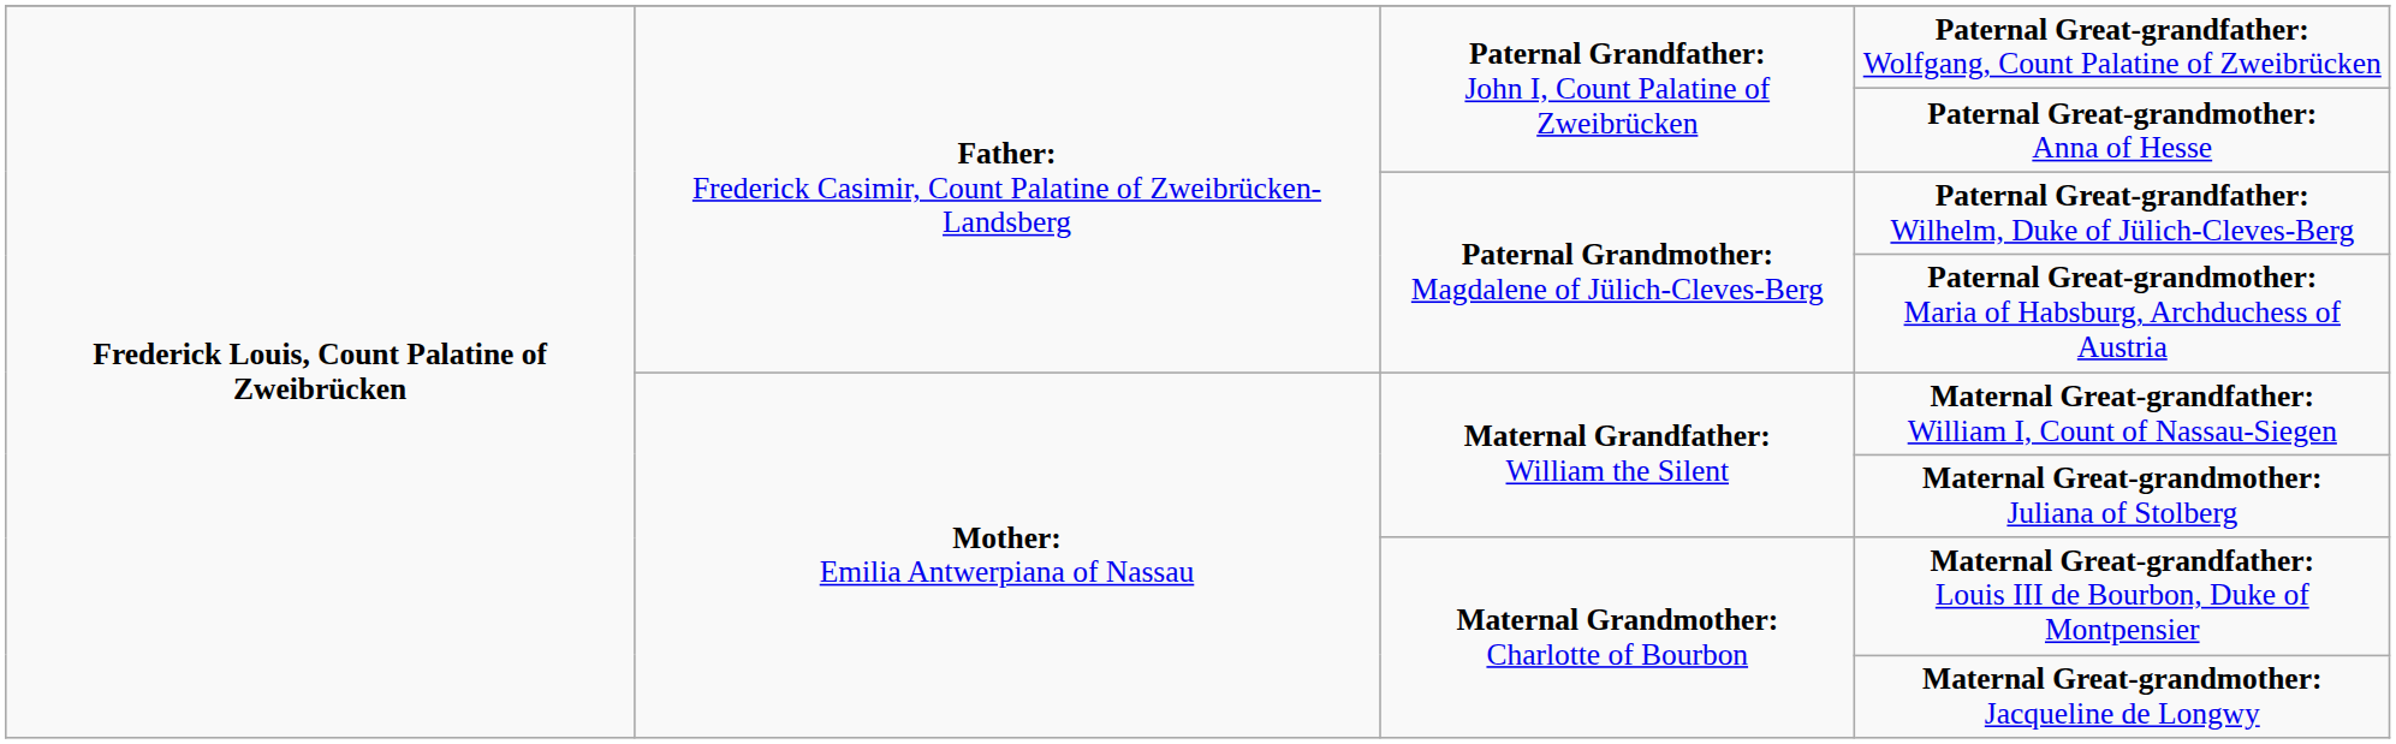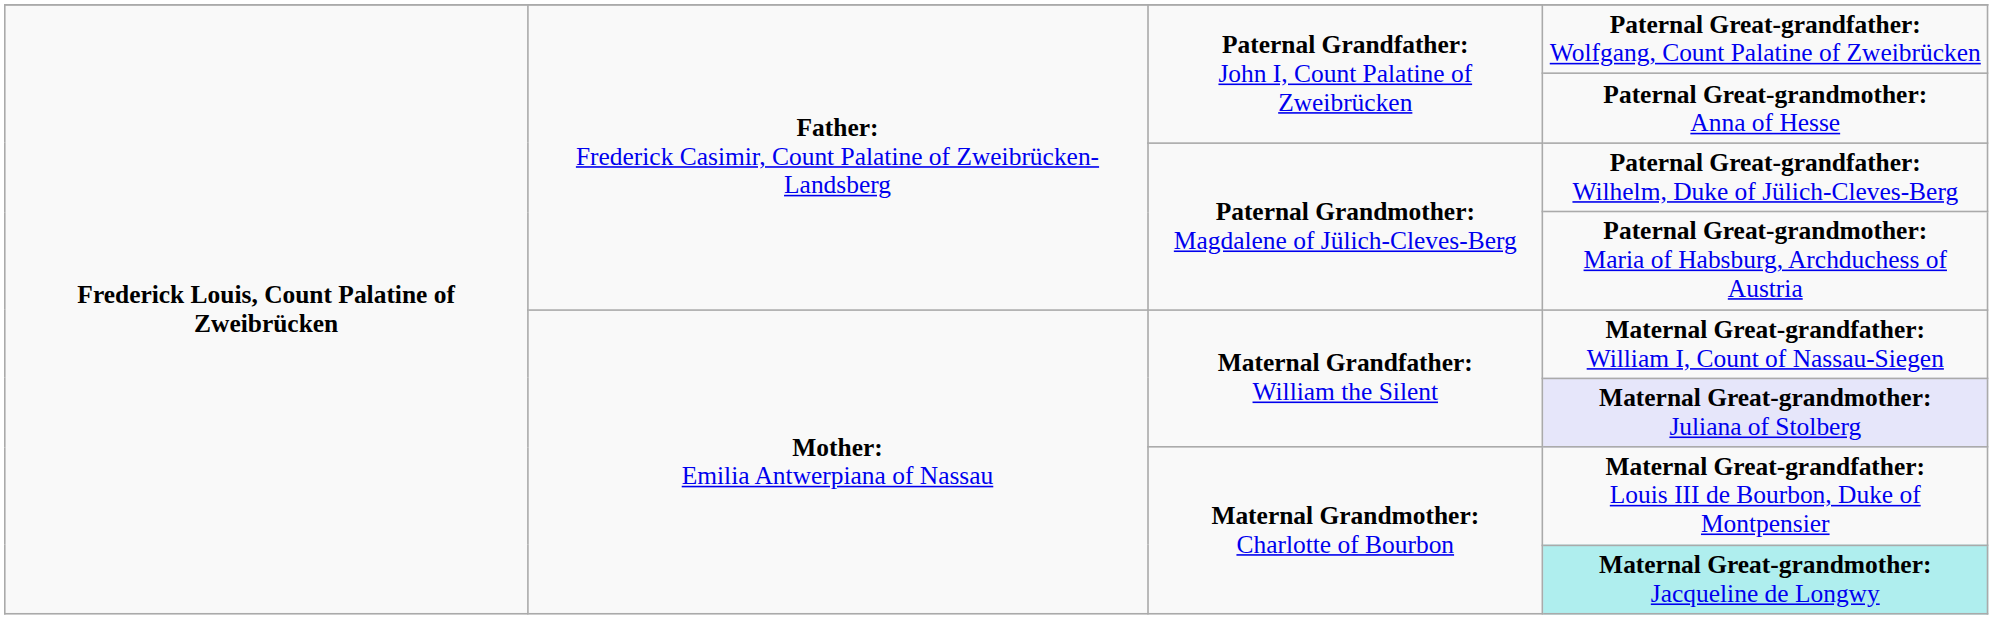Maternal Great-grandmother: Juliana of Stolberg | column 4: no background -> lavender background
Maternal Great-grandmother: Jacqueline de Longwy | column 4: no background -> paleturquoise background
